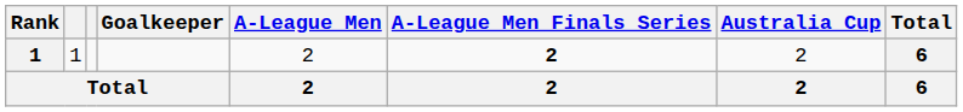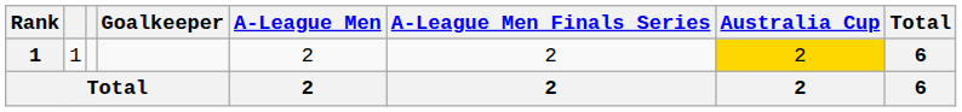row 2 | A-League Men Finals Series: bold -> normal
row 2 | Australia Cup: no background -> gold background
